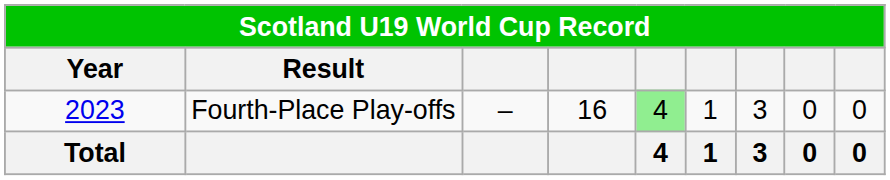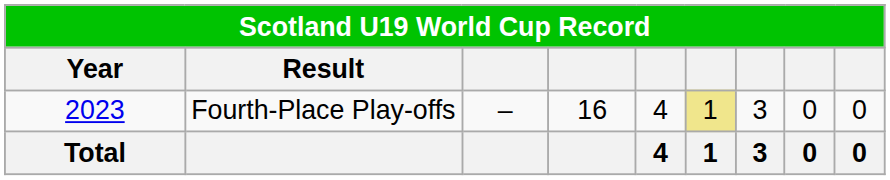Fourth-Place Play-offs | column 5: lightgreen background -> no background
Fourth-Place Play-offs | column 6: no background -> khaki background
